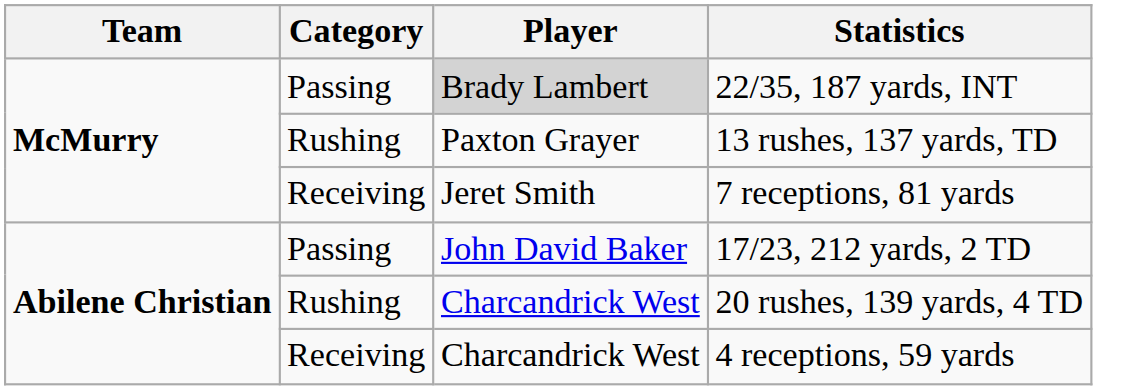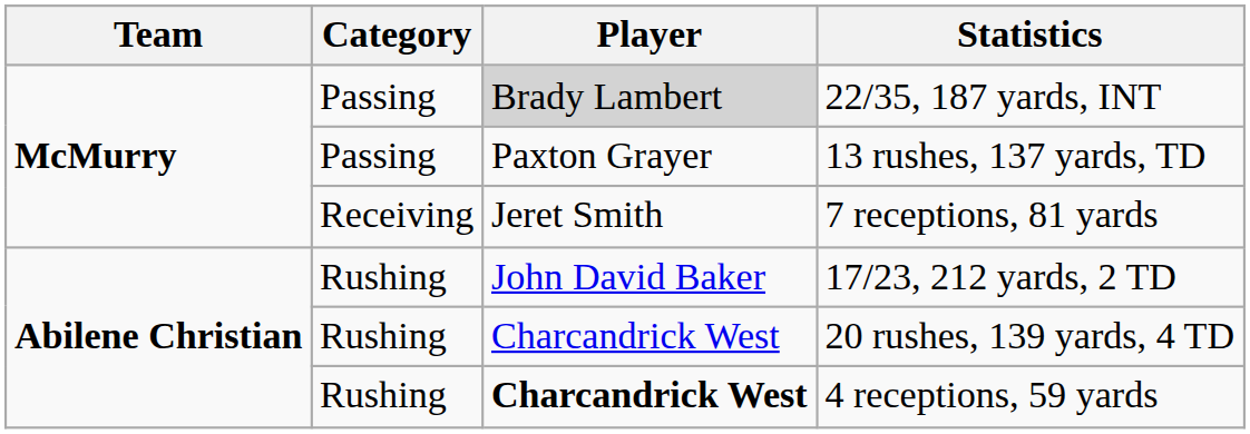13 rushes, 137 yards, TD | Category: Rushing -> Passing
17/23, 212 yards, 2 TD | Category: Passing -> Rushing
4 receptions, 59 yards | Category: Receiving -> Rushing
4 receptions, 59 yards | Player: normal -> bold
